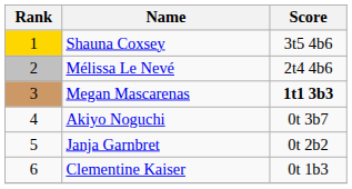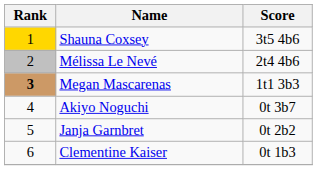Megan Mascarenas | Rank: normal -> bold
Megan Mascarenas | Score: bold -> normal
